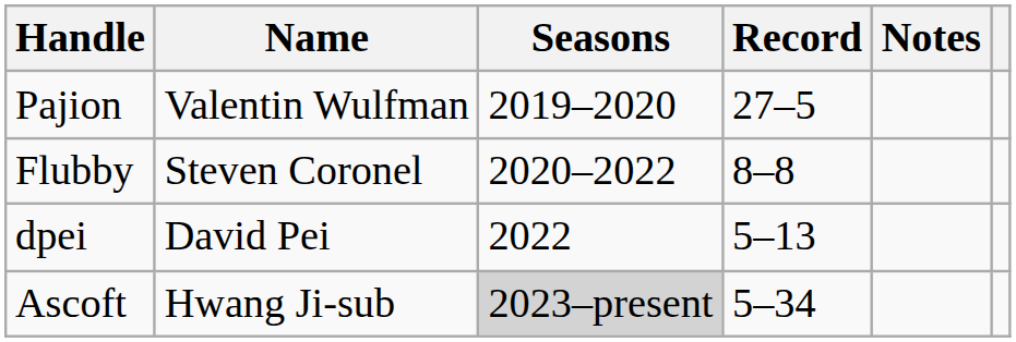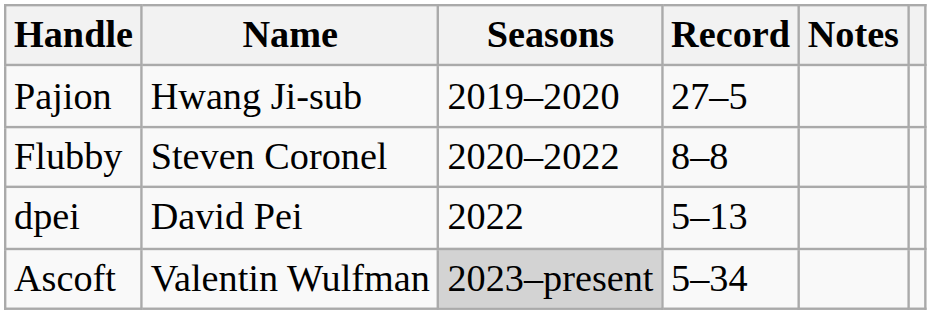Pajion | Name: Valentin Wulfman -> Hwang Ji-sub
Ascoft | Name: Hwang Ji-sub -> Valentin Wulfman
